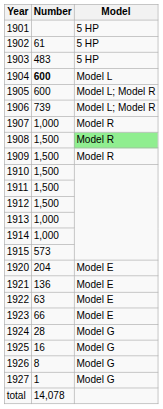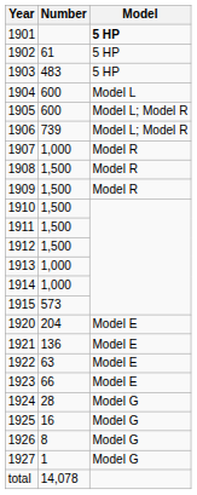1901 | Model: normal -> bold
1904 | Number: bold -> normal
1908 | Model: lightgreen background -> no background
